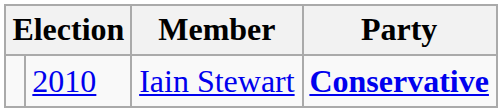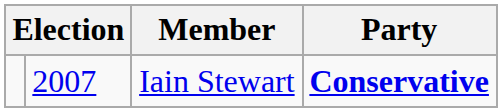Iain Stewart | column 2: 2010 -> 2007
